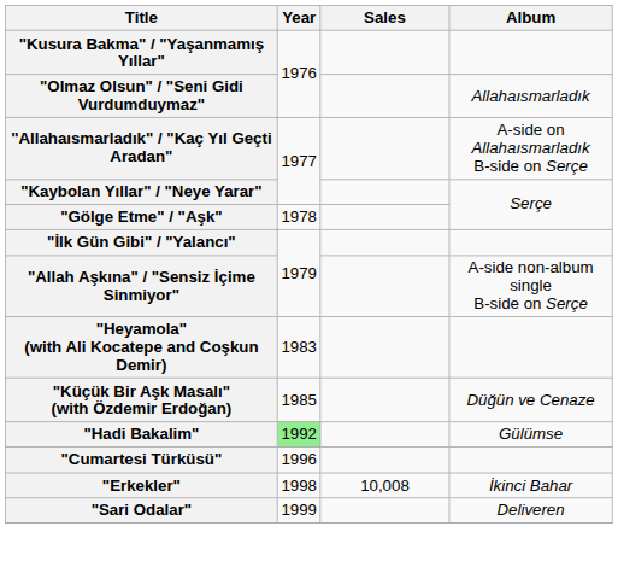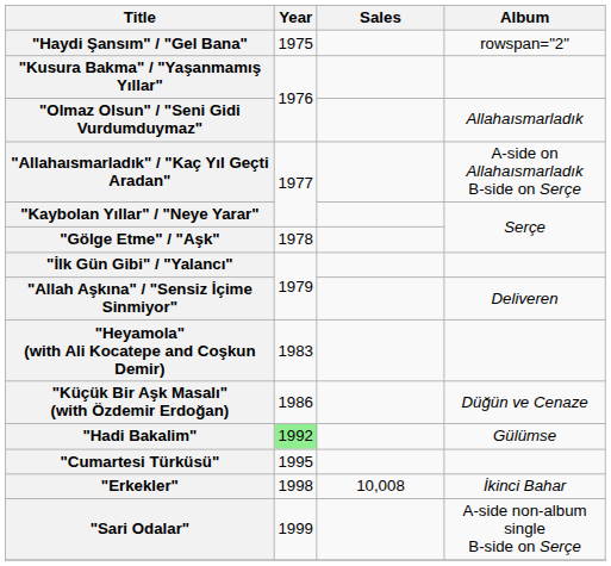+ row: "Haydi Şansım" / "Gel Bana" | 1975 | rowspan="2"
"Allah Aşkına" / "Sensiz İçime Sinmiyor" | Album: A-side non-album single B-side on Serçe -> Deliveren
"Küçük Bir Aşk Masalı" (with Özdemir Erdoğan) | Year: 1985 -> 1986
"Cumartesi Türküsü" | Year: 1996 -> 1995
"Sari Odalar" | Album: Deliveren -> A-side non-album single B-side on Serçe
